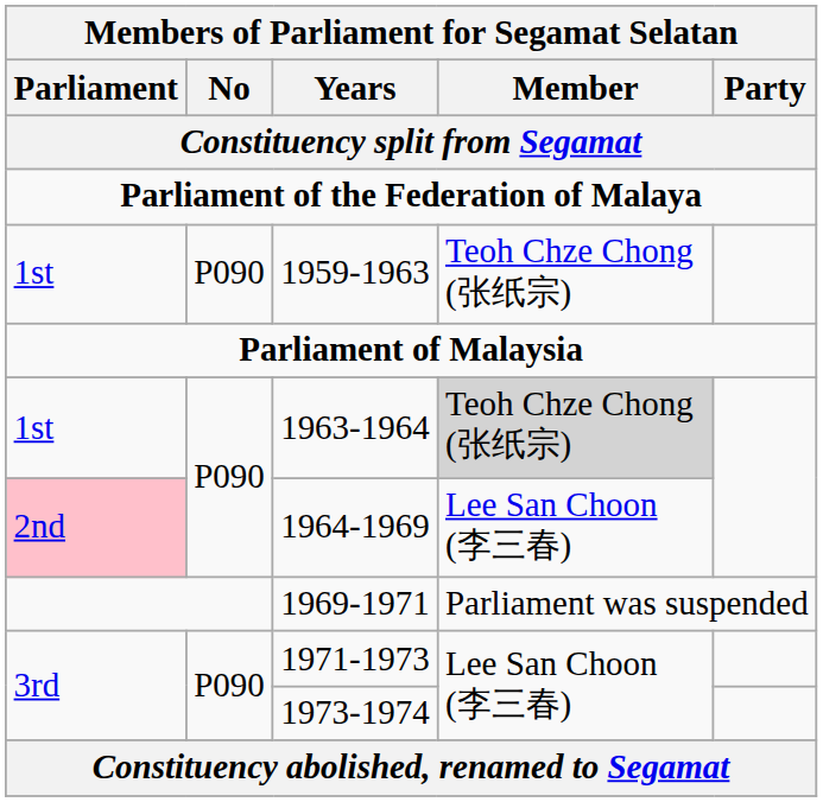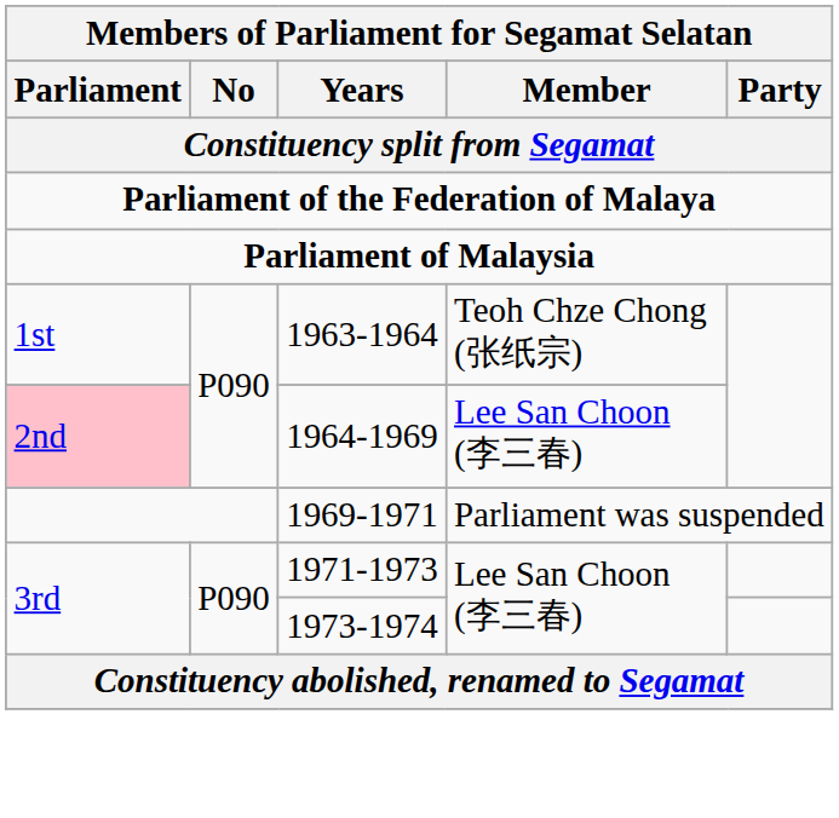- row: 1st | P090 | 1959-1963 | Teoh Chze Chong (张纸宗)
1963-1964 | Member: lightgrey background -> no background
